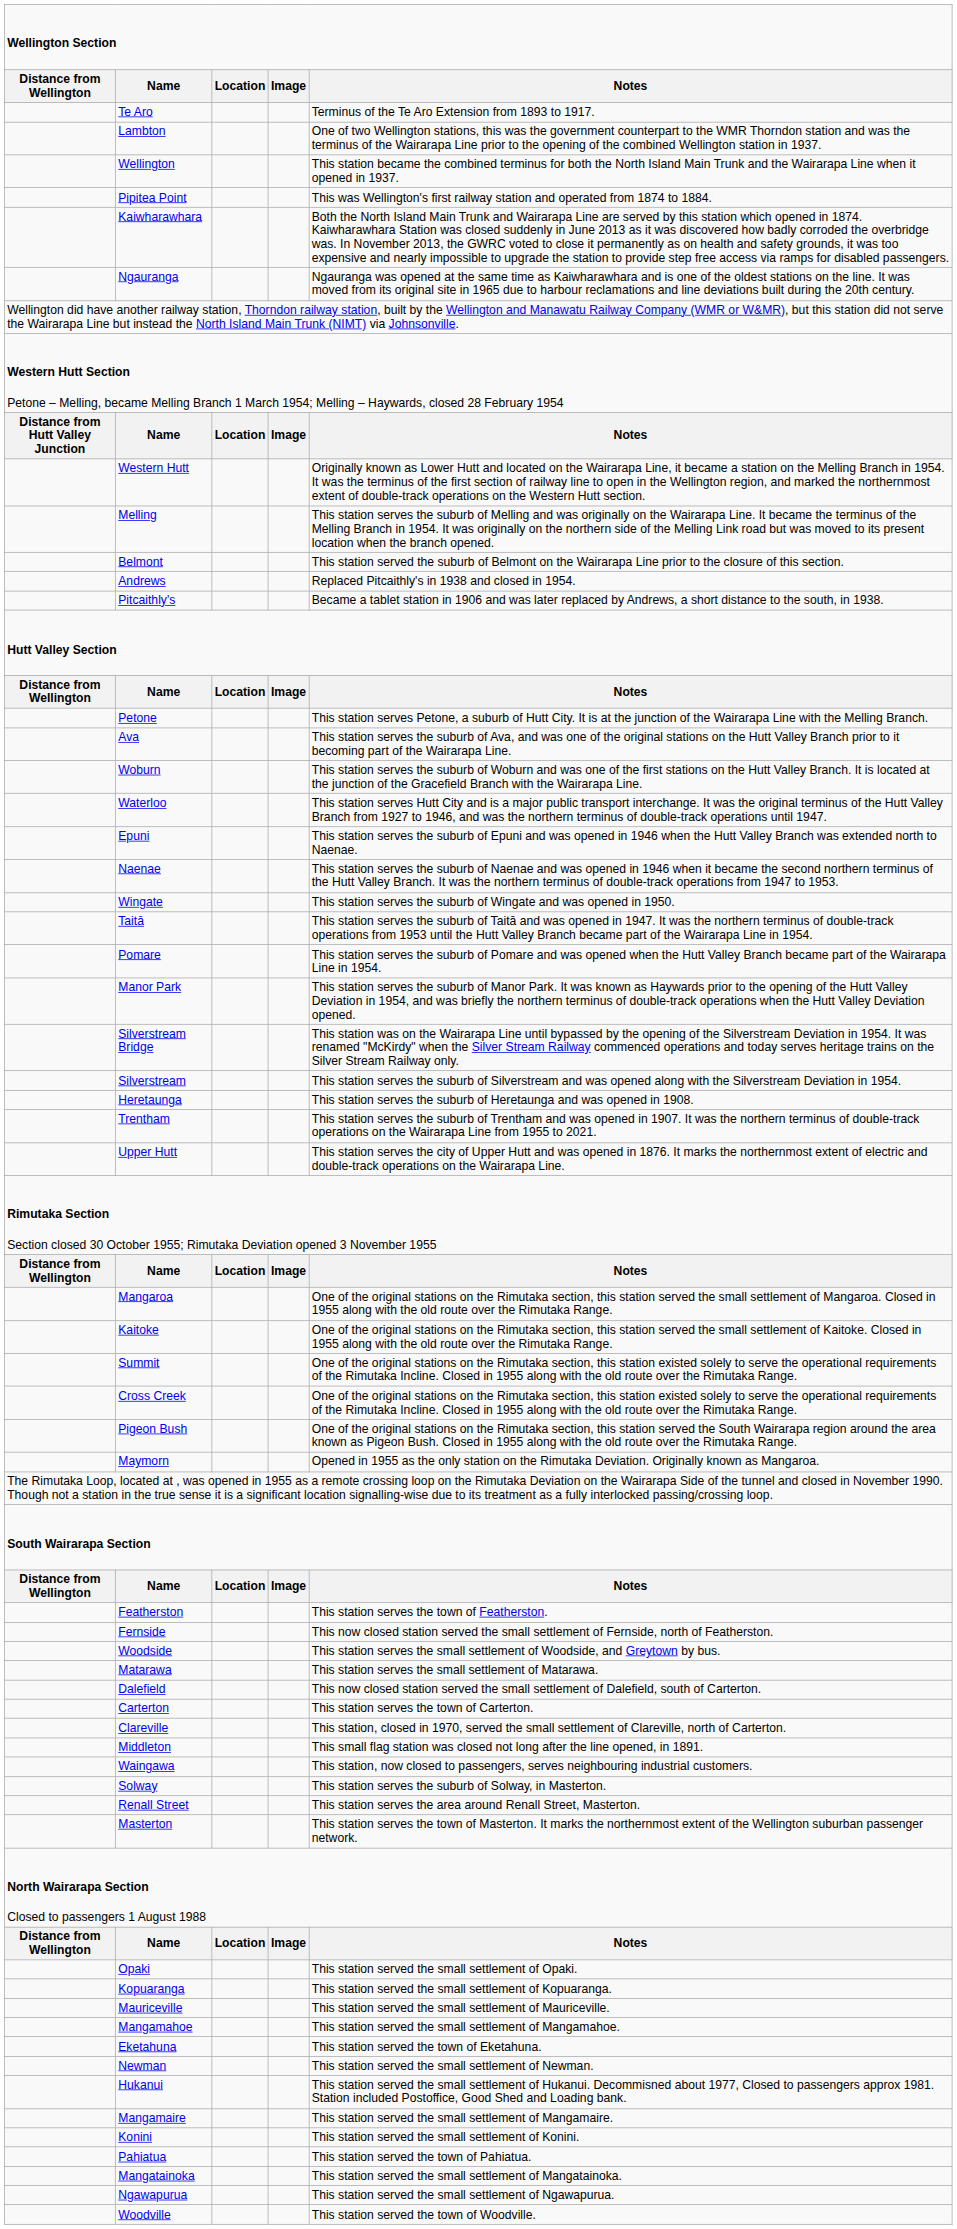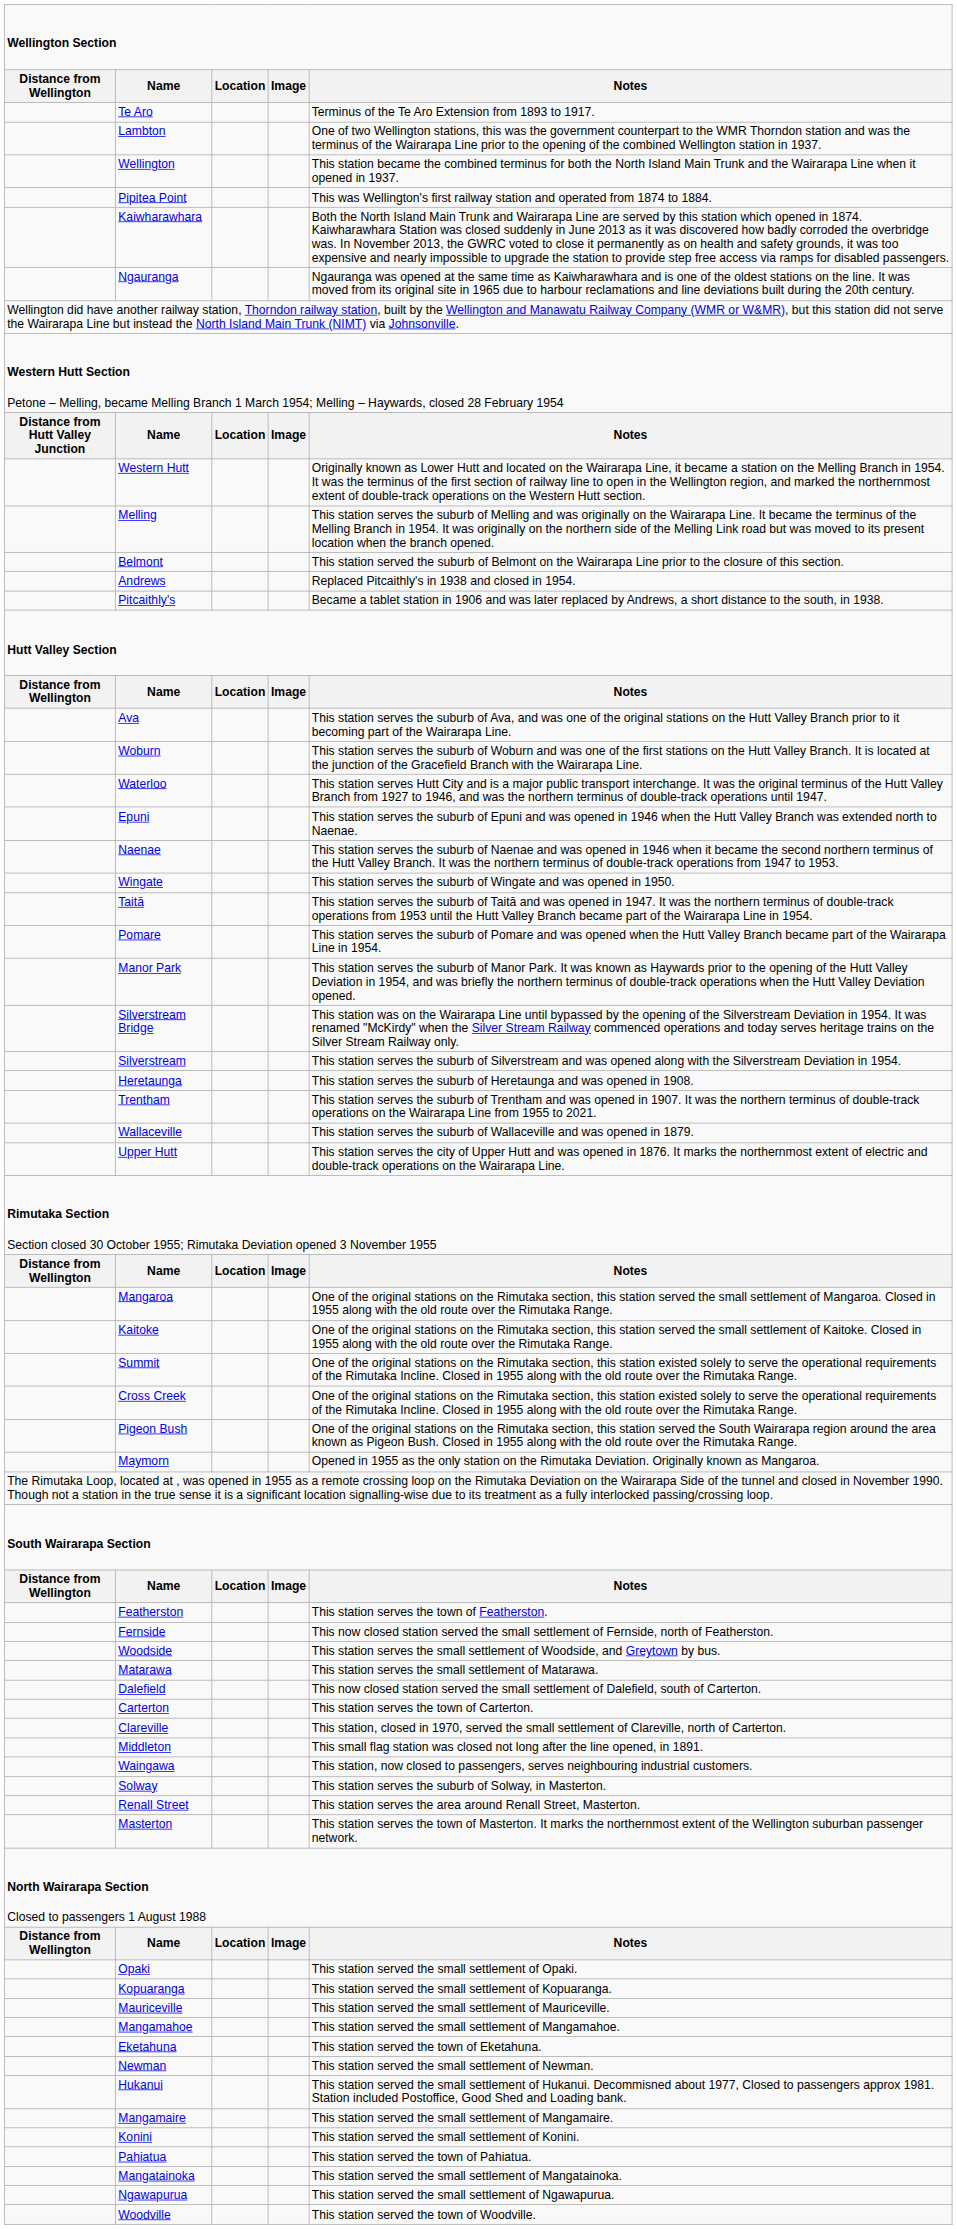- row: Petone | This station serves Petone, a suburb of Hutt City. It is at the junction of the Wairarapa Line with the Melling Branch.
+ row: Wallaceville | This station serves the suburb of Wallaceville and was opened in 1879.
